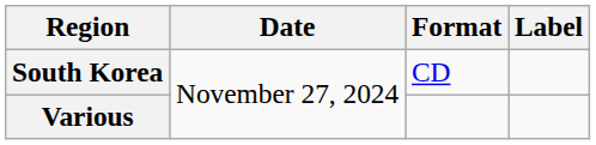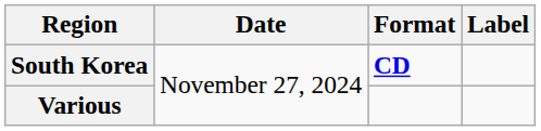South Korea | Format: normal -> bold
